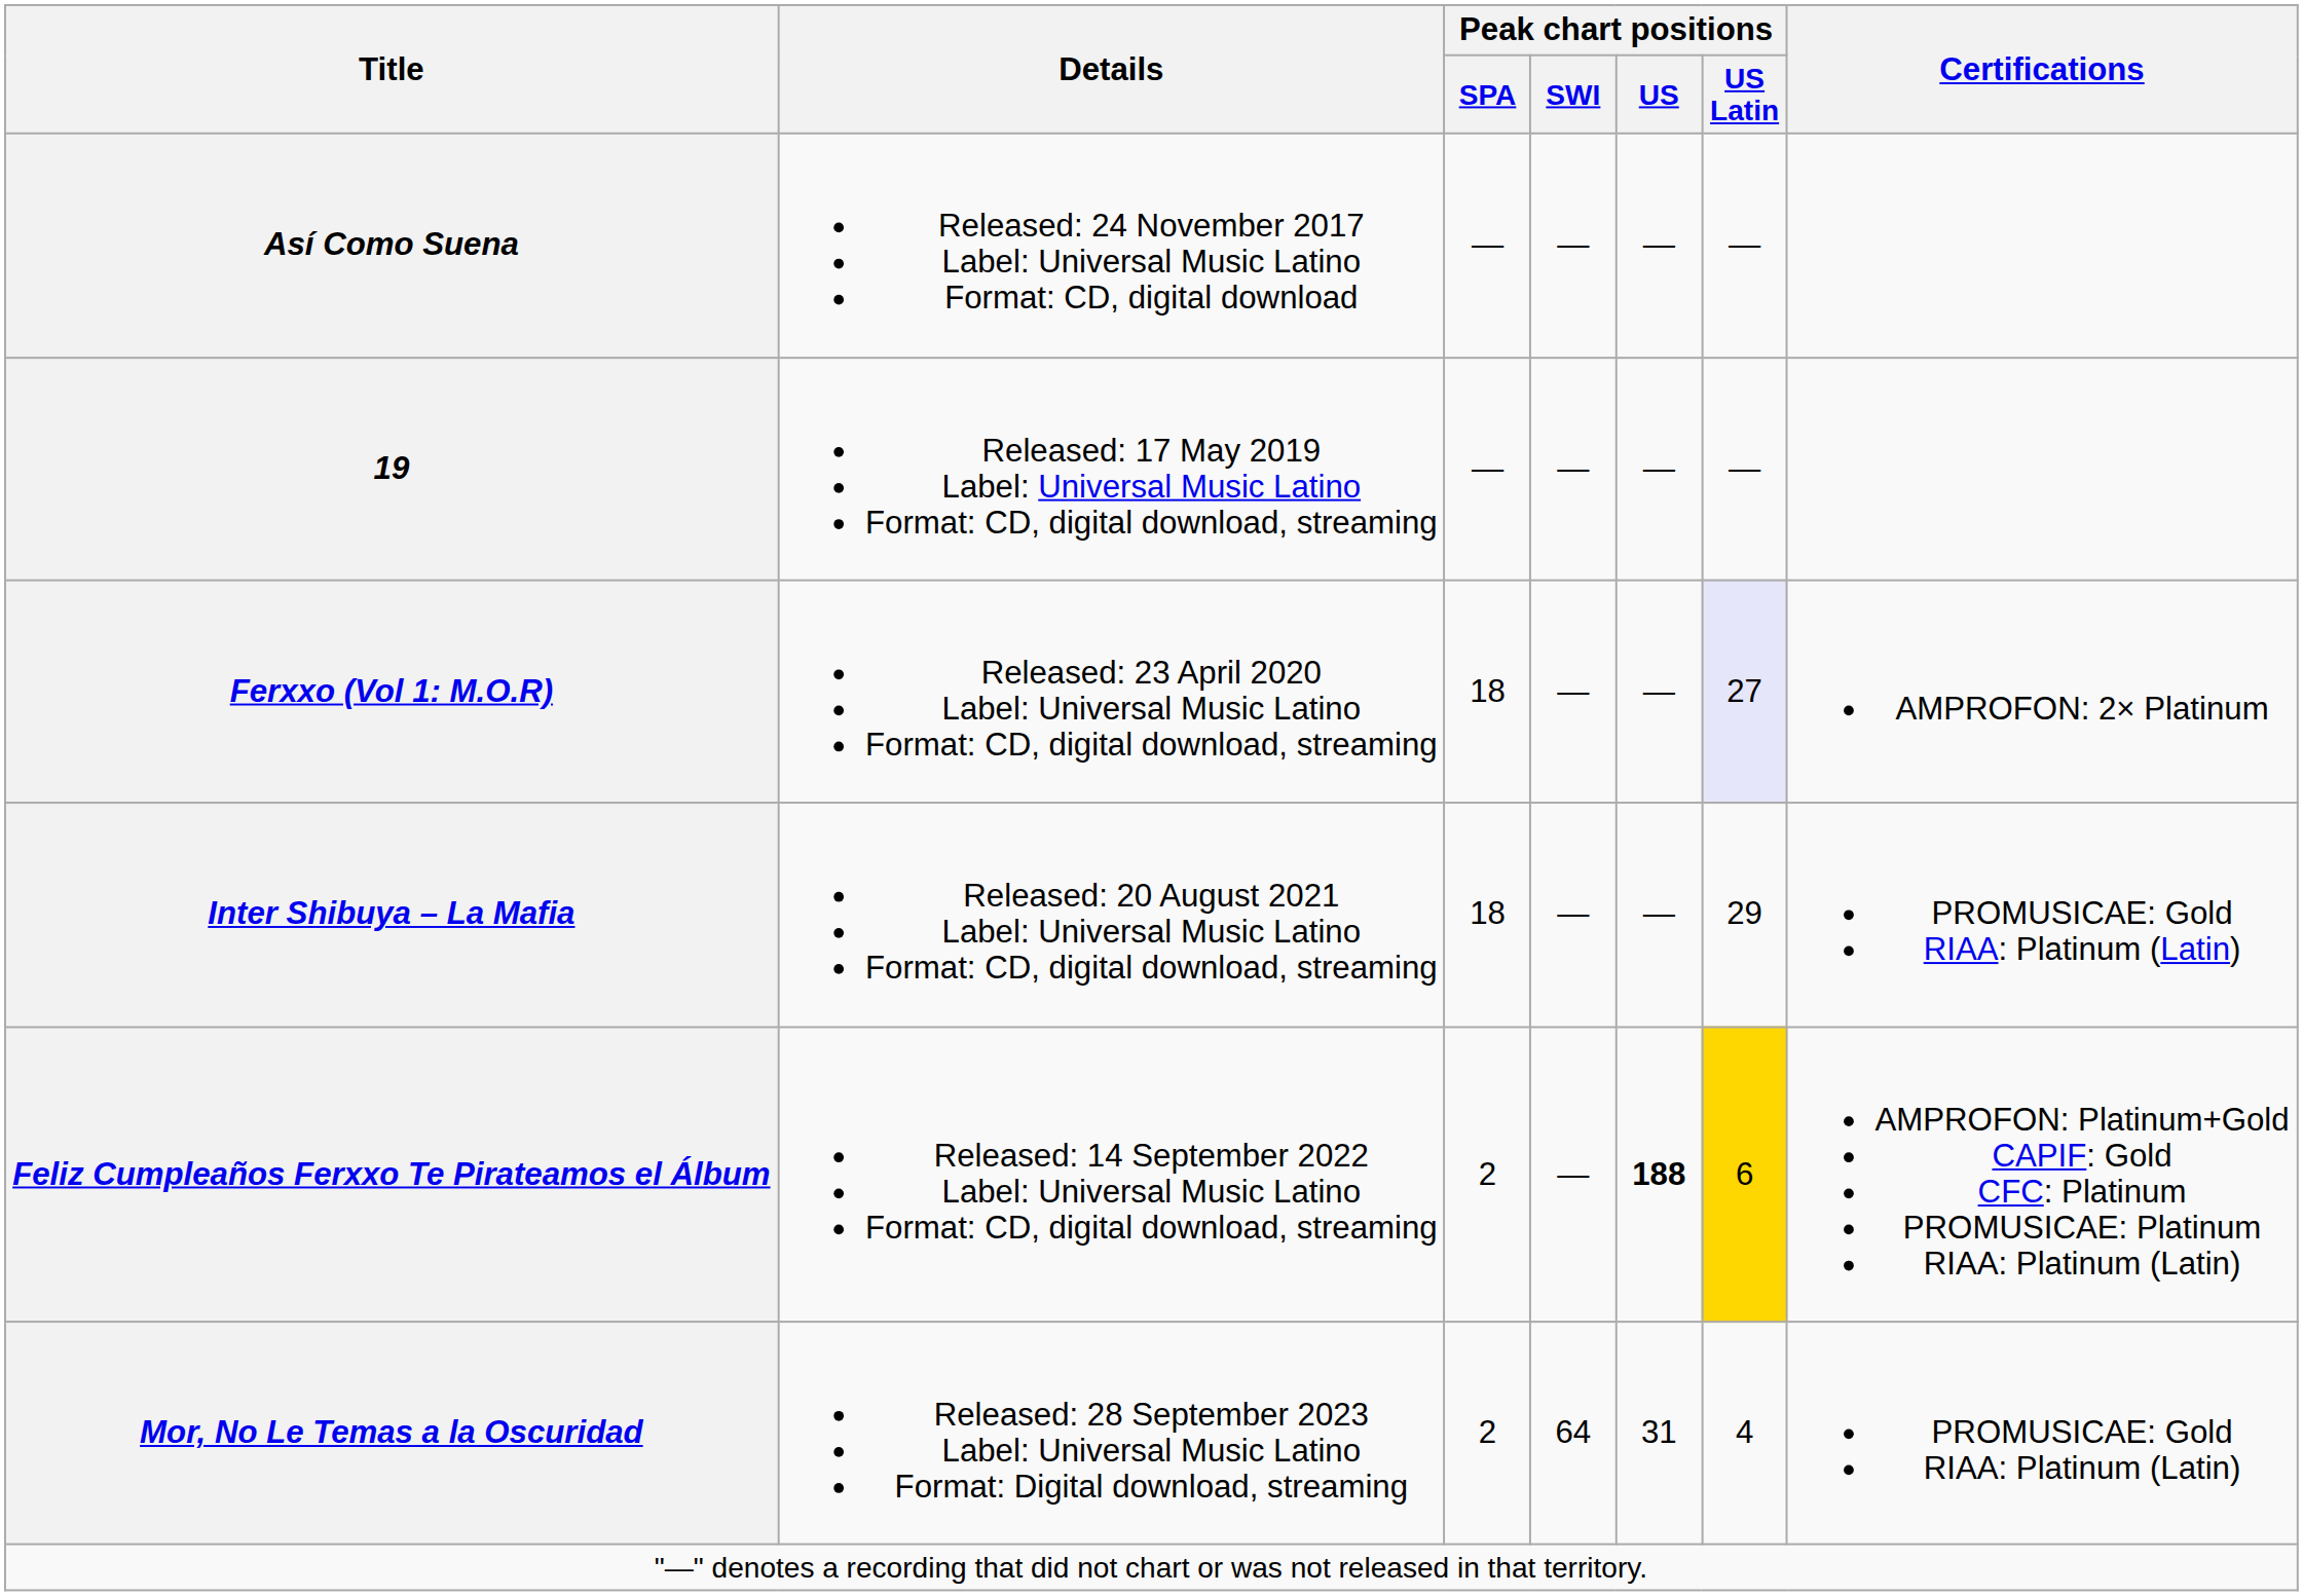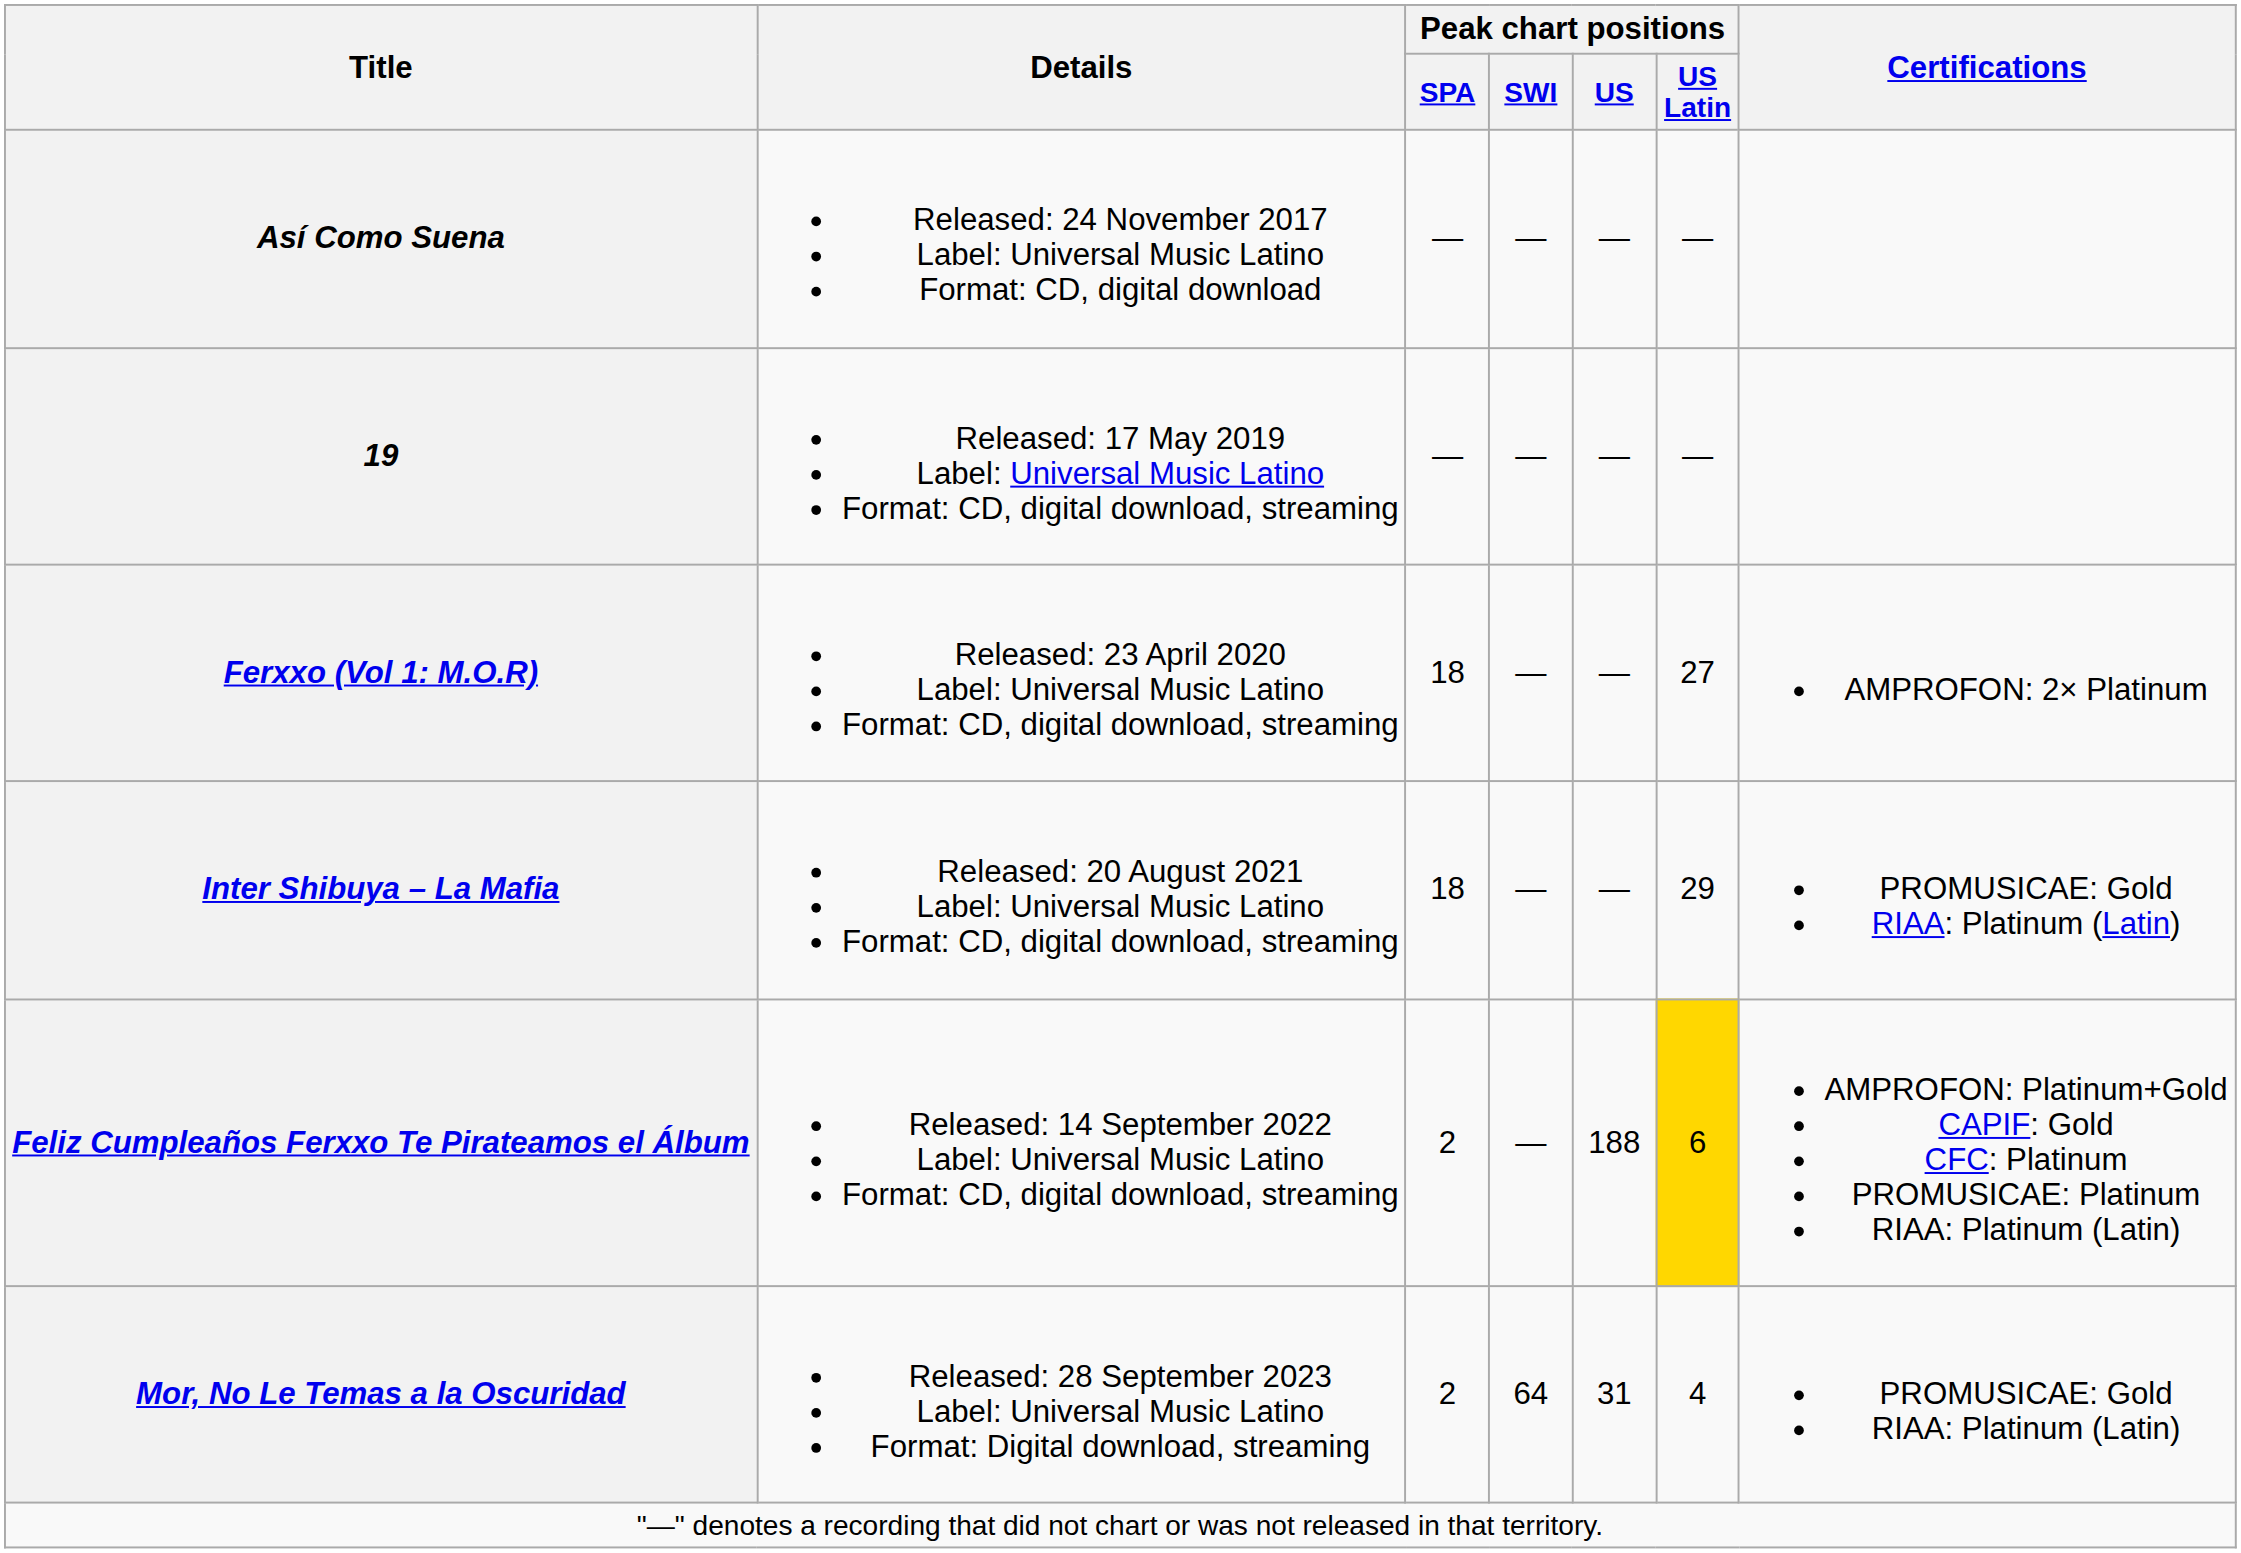Ferxxo (Vol 1: M.O.R) | Peak chart positions / US Latin: lavender background -> no background
Feliz Cumpleaños Ferxxo Te Pirateamos el Álbum | Peak chart positions / US: bold -> normal
